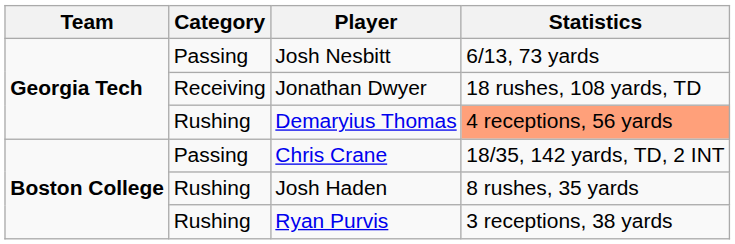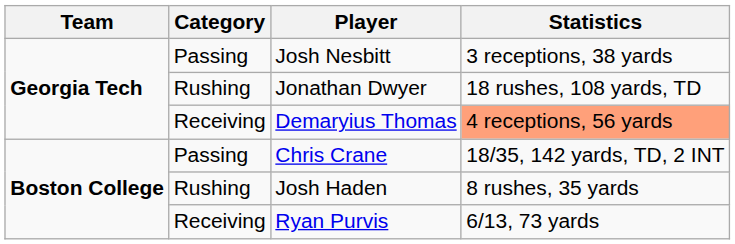Josh Nesbitt | Statistics: 6/13, 73 yards -> 3 receptions, 38 yards
Jonathan Dwyer | Category: Receiving -> Rushing
Demaryius Thomas | Category: Rushing -> Receiving
Ryan Purvis | Category: Rushing -> Receiving
Ryan Purvis | Statistics: 3 receptions, 38 yards -> 6/13, 73 yards
